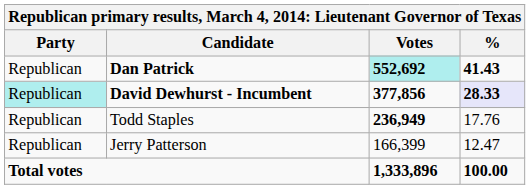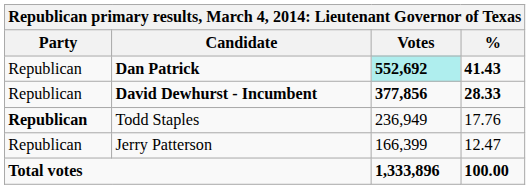David Dewhurst - Incumbent | Party: paleturquoise background -> no background
David Dewhurst - Incumbent | %: lavender background -> no background
Todd Staples | Party: normal -> bold
Todd Staples | Votes: bold -> normal
